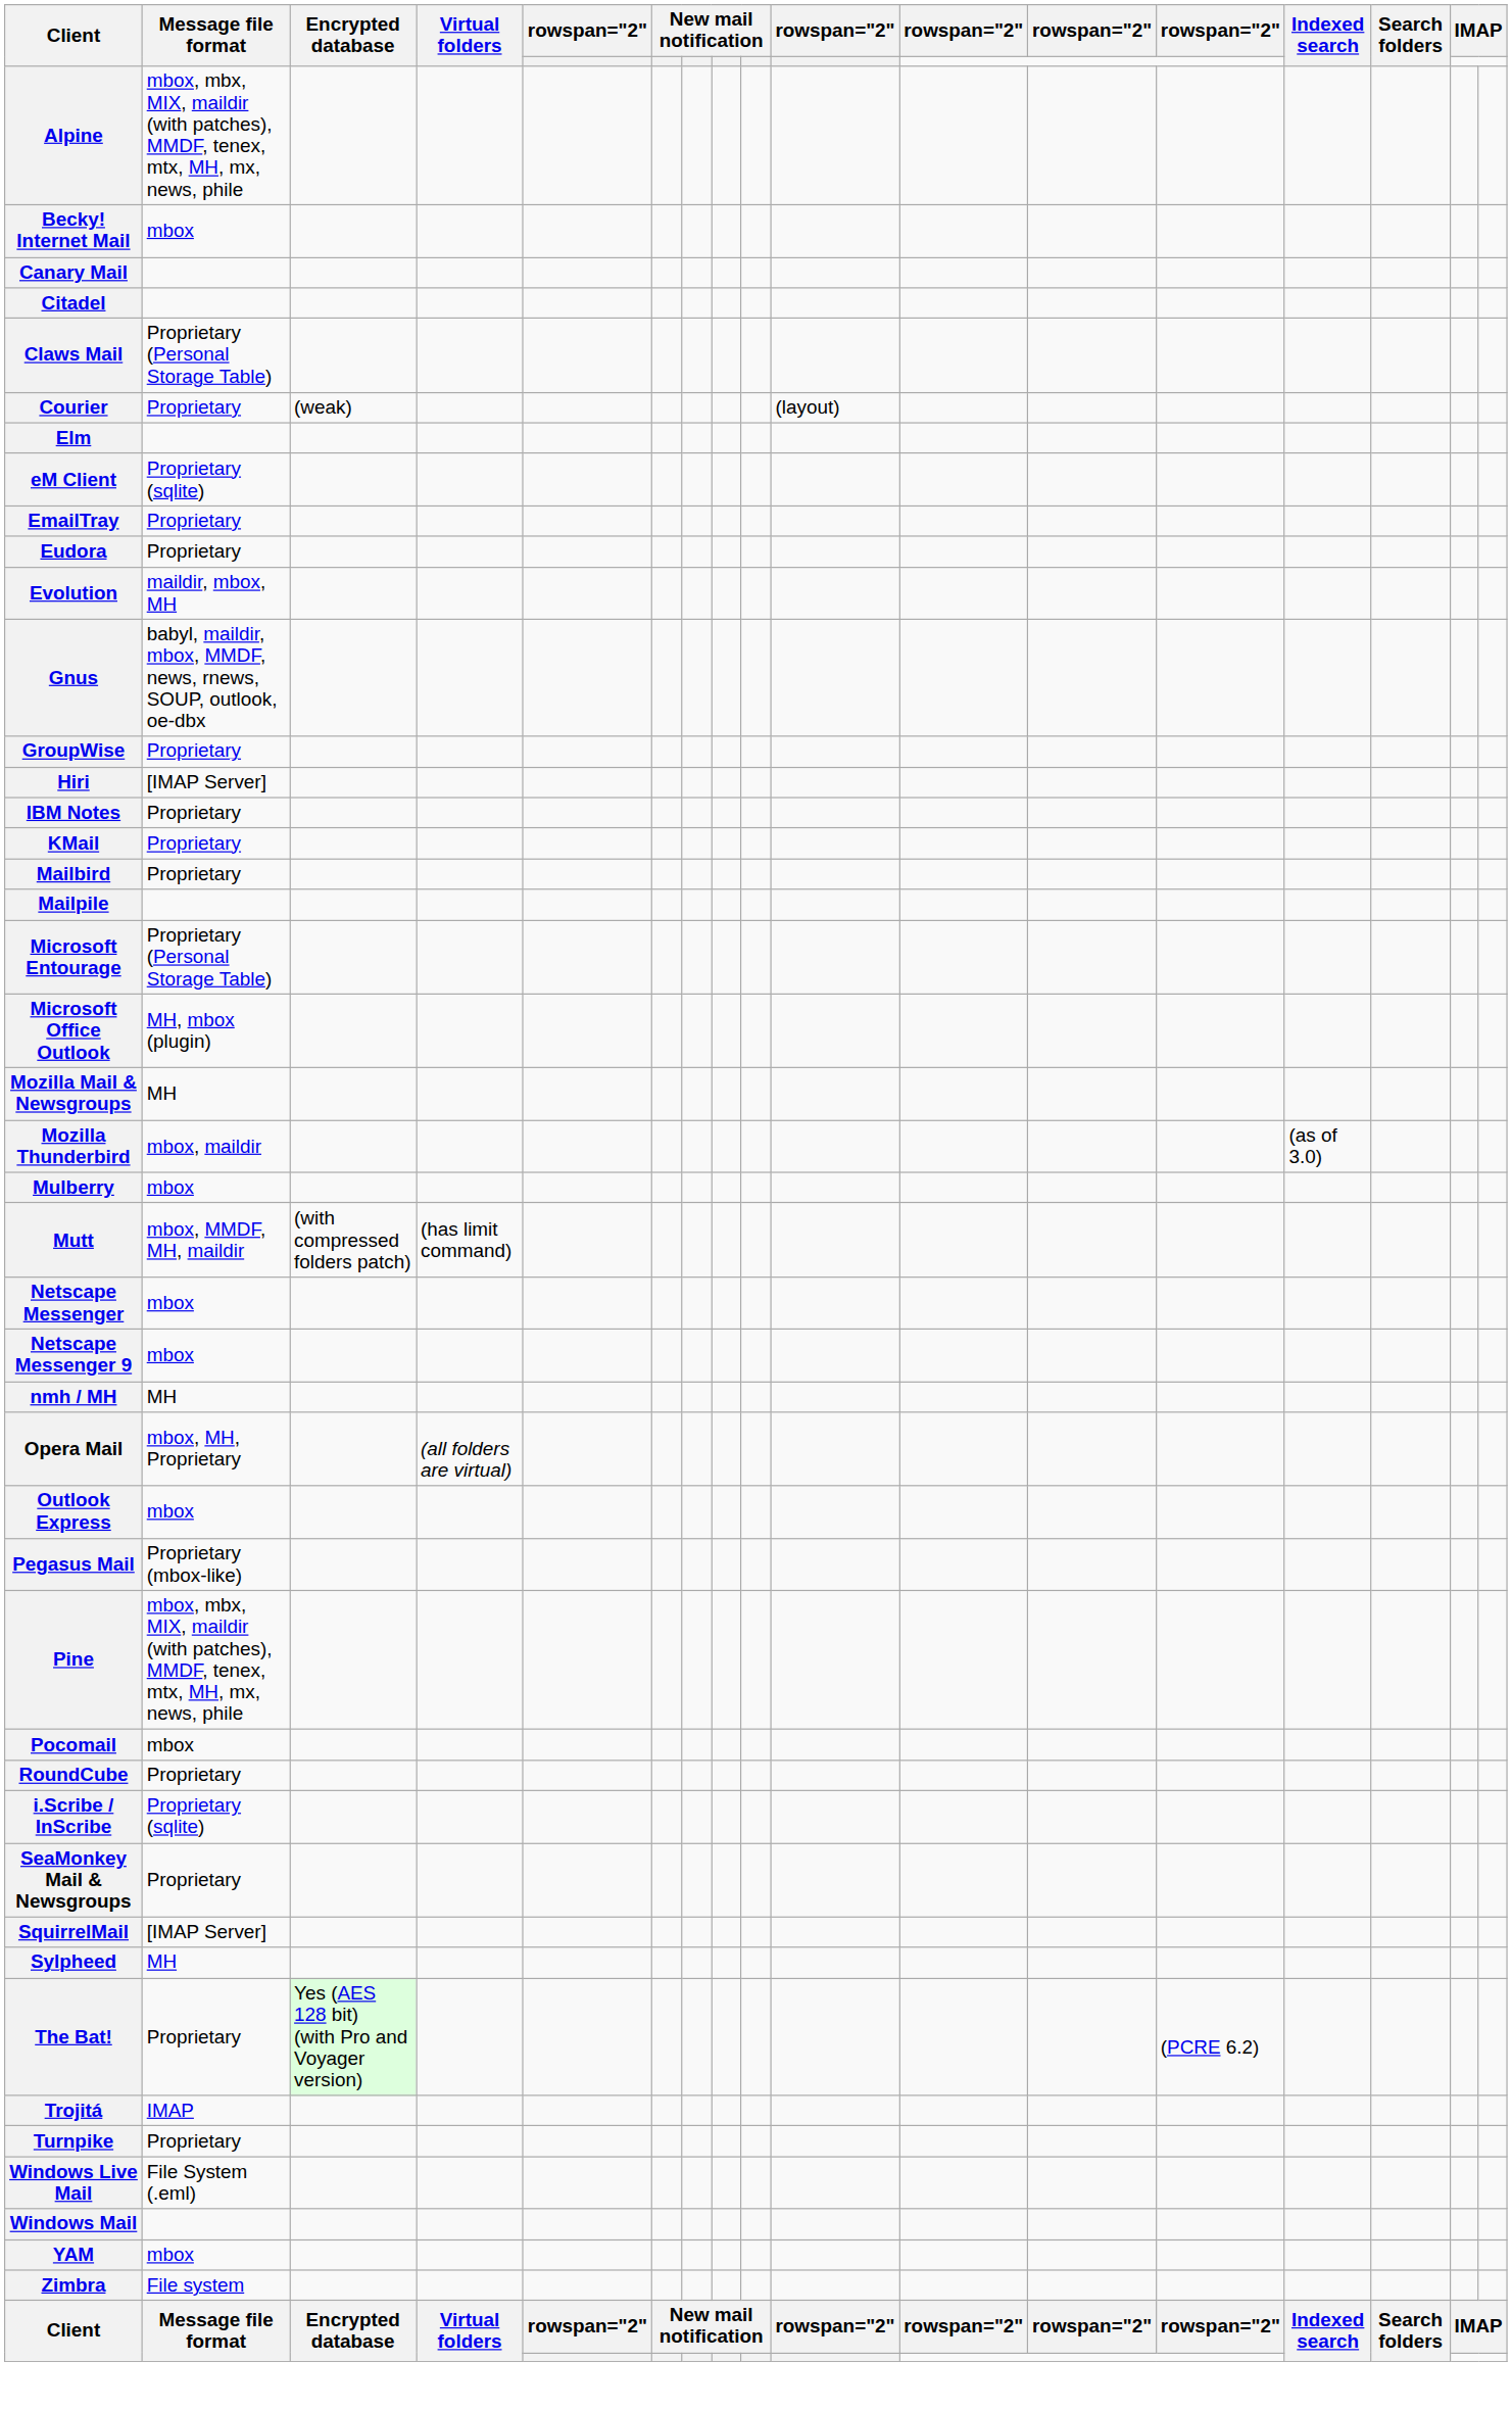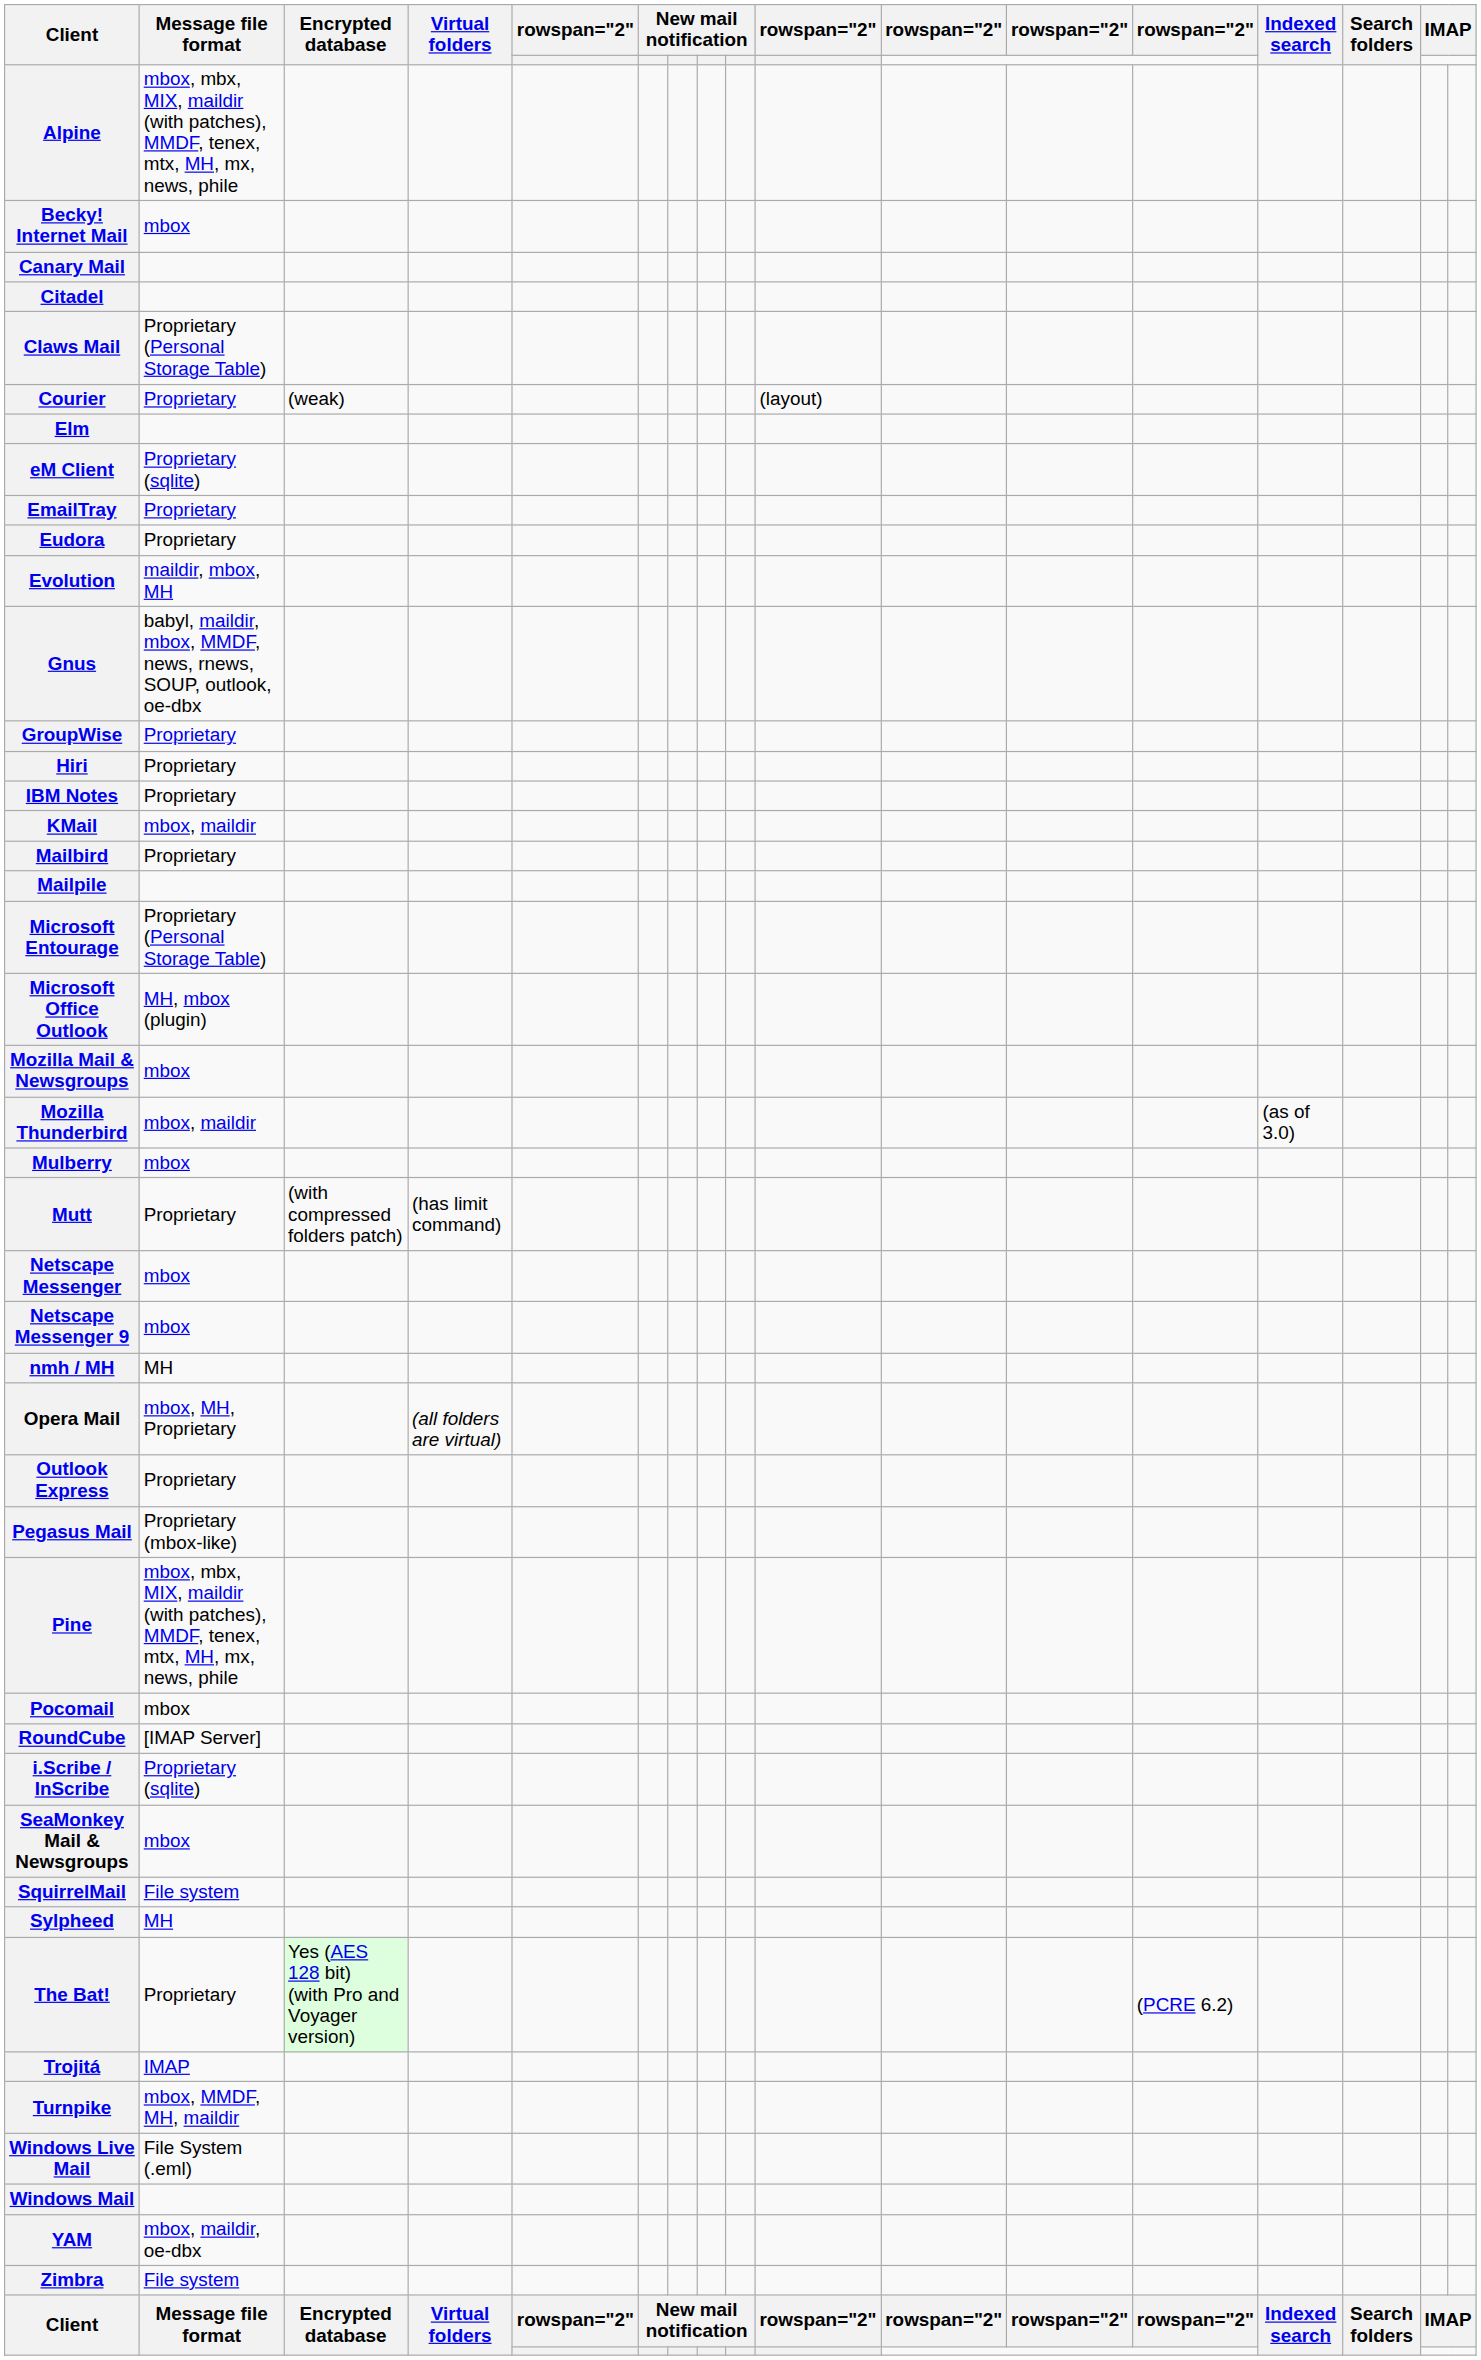Hiri | Message file format: [IMAP Server] -> Proprietary
KMail | Message file format: Proprietary -> mbox, maildir
Mozilla Mail & Newsgroups | Message file format: MH -> mbox
Mutt | Message file format: mbox, MMDF, MH, maildir -> Proprietary
Outlook Express | Message file format: mbox -> Proprietary
RoundCube | Message file format: Proprietary -> [IMAP Server]
SeaMonkey Mail & Newsgroups | Message file format: Proprietary -> mbox
SquirrelMail | Message file format: [IMAP Server] -> File system
Turnpike | Message file format: Proprietary -> mbox, MMDF, MH, maildir
YAM | Message file format: mbox -> mbox, maildir, oe-dbx
